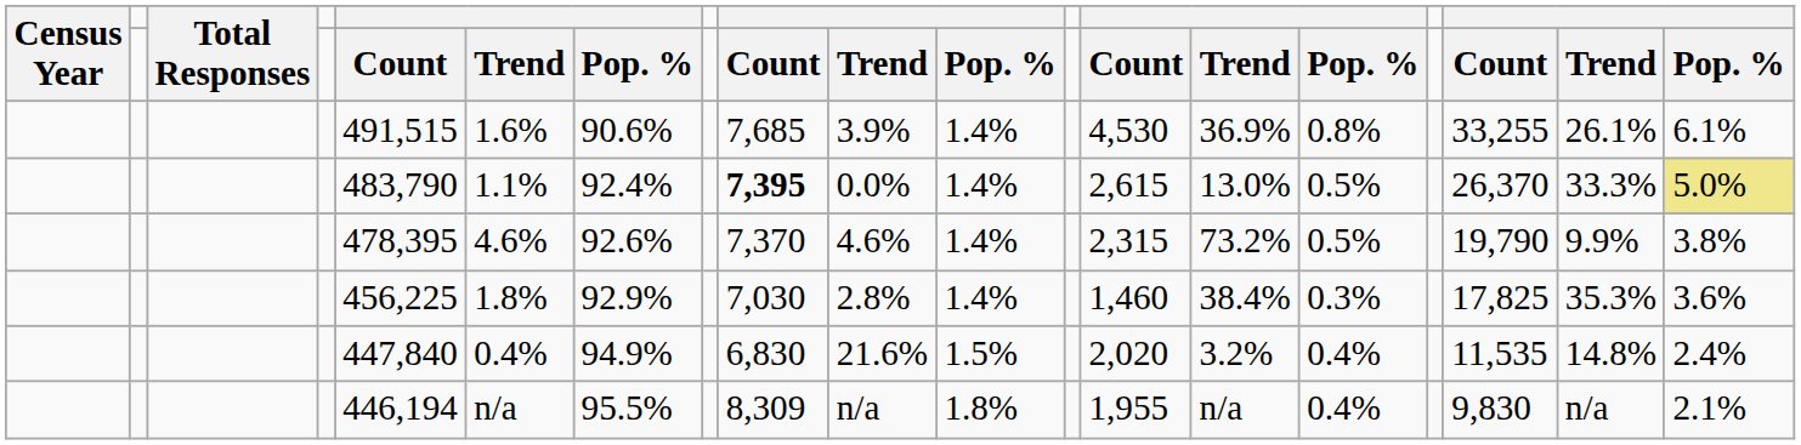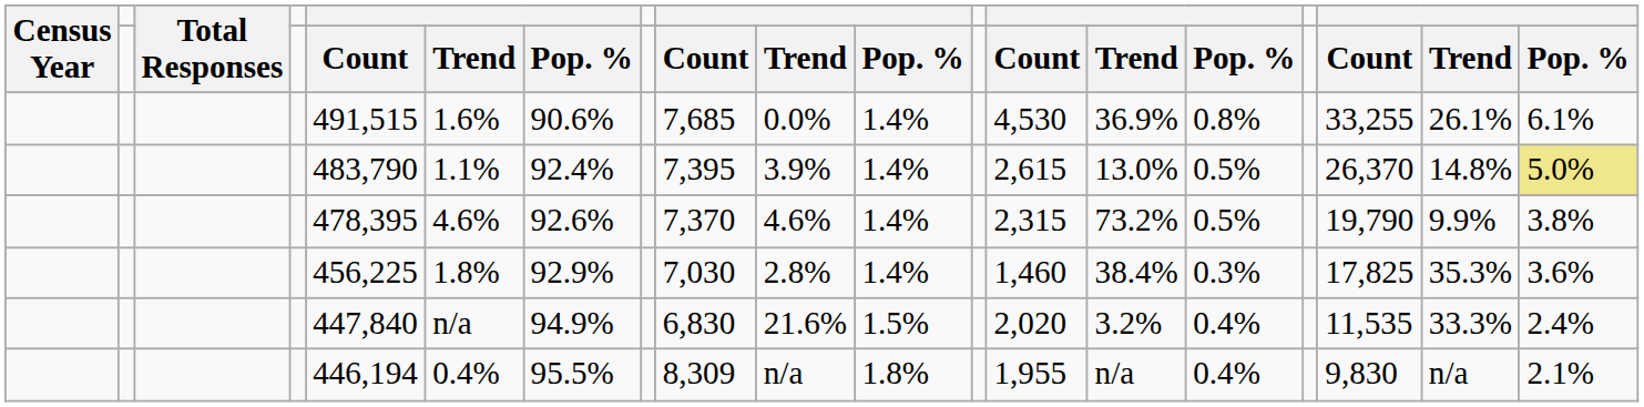row 3 | column 10: 3.9% -> 0.0%
row 4 | column 9: bold -> normal
row 4 | column 10: 0.0% -> 3.9%
row 4 | column 18: 33.3% -> 14.8%
row 7 | column 6: 0.4% -> n/a
row 7 | column 18: 14.8% -> 33.3%
row 8 | column 6: n/a -> 0.4%
